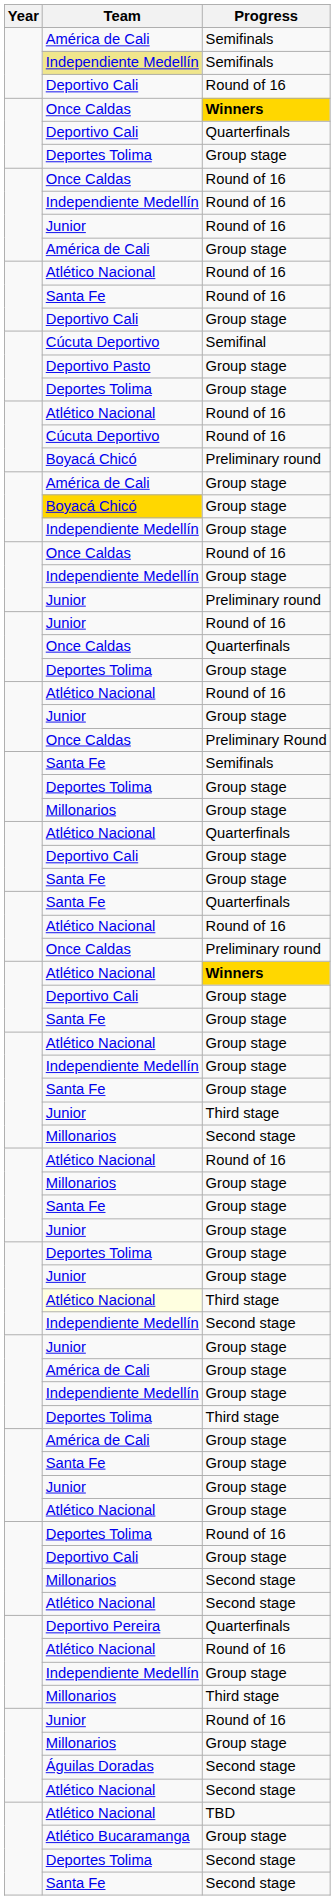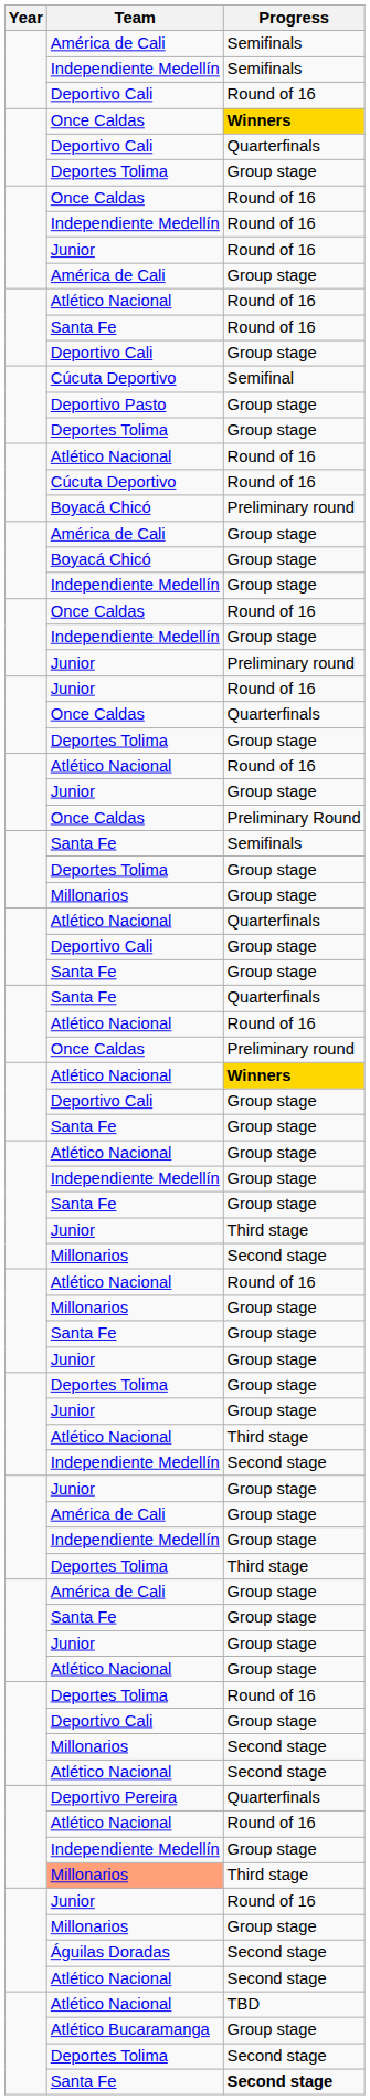Independiente Medellín / Semifinals | Team: khaki background -> no background
Boyacá Chicó / Group stage | Team: gold background -> no background
Atlético Nacional / Third stage | Team: lightyellow background -> no background
Millonarios / Third stage | Team: no background -> lightsalmon background
Santa Fe / Second stage | Progress: normal -> bold
